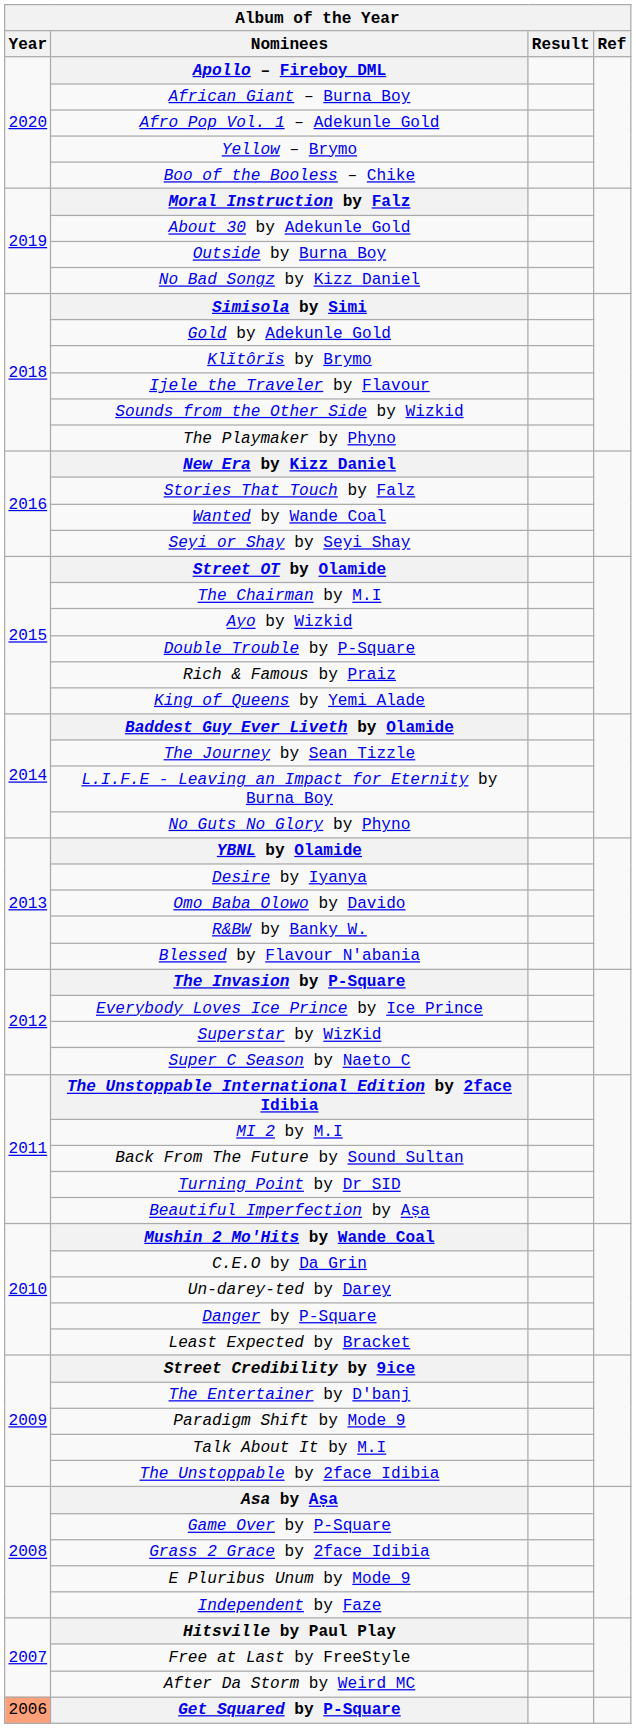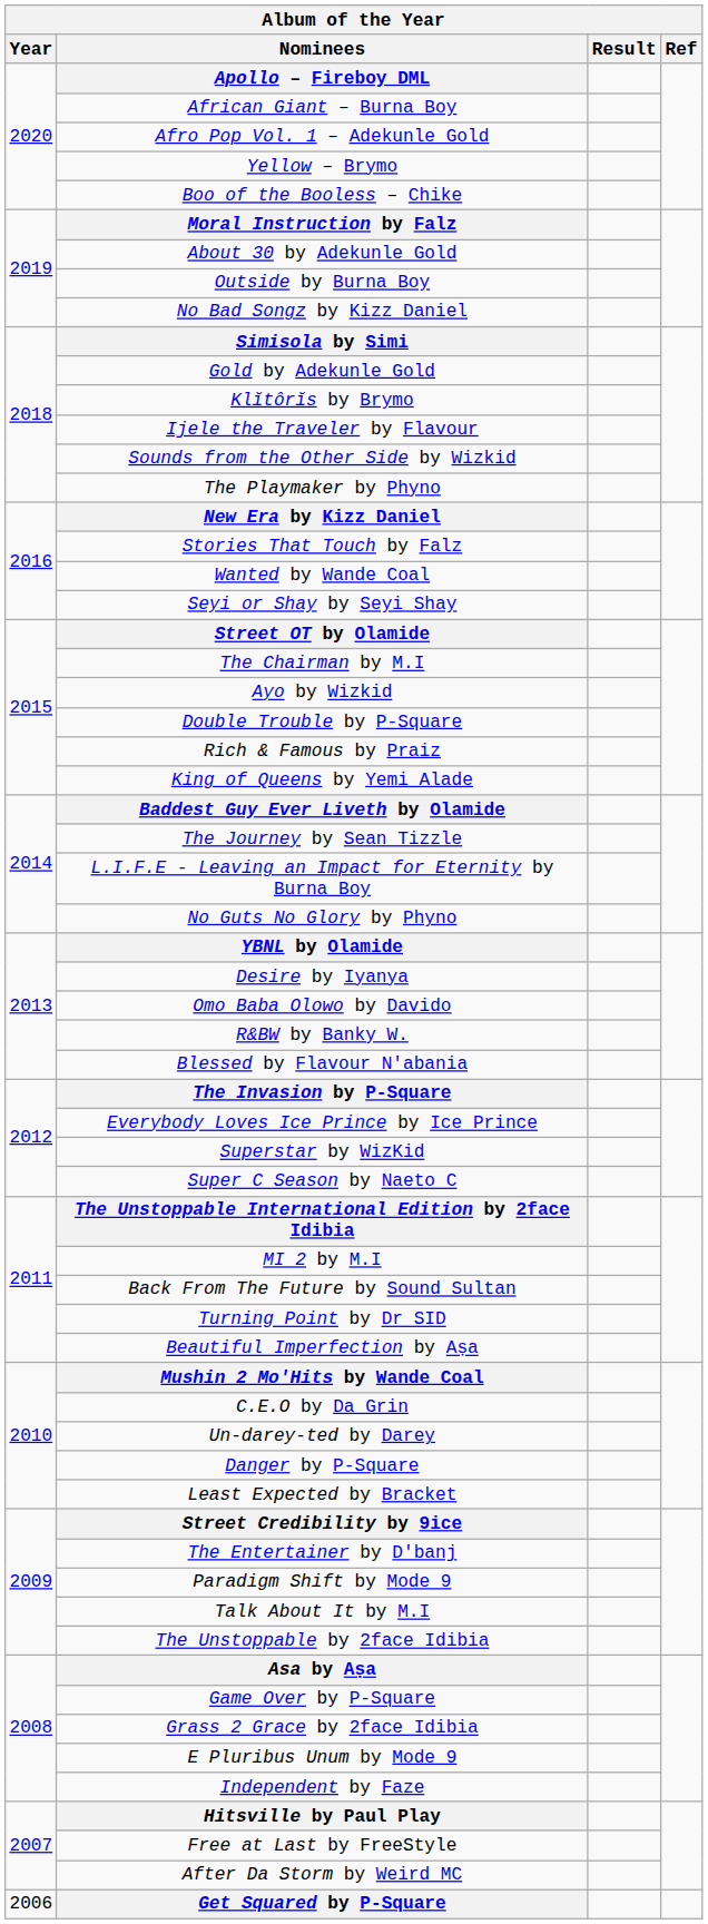Get Squared by P-Square | Year: lightsalmon background -> no background
